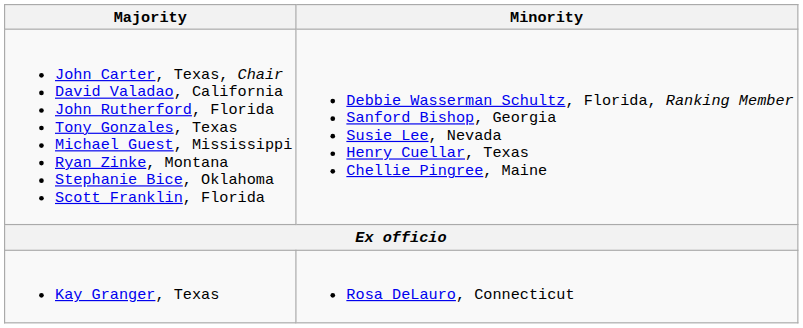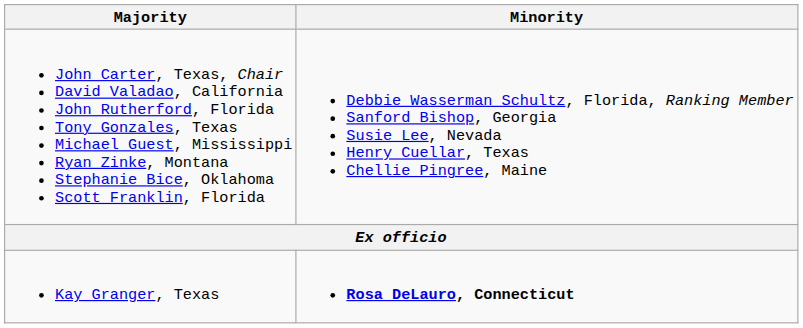Kay Granger, Texas | Minority: normal -> bold
